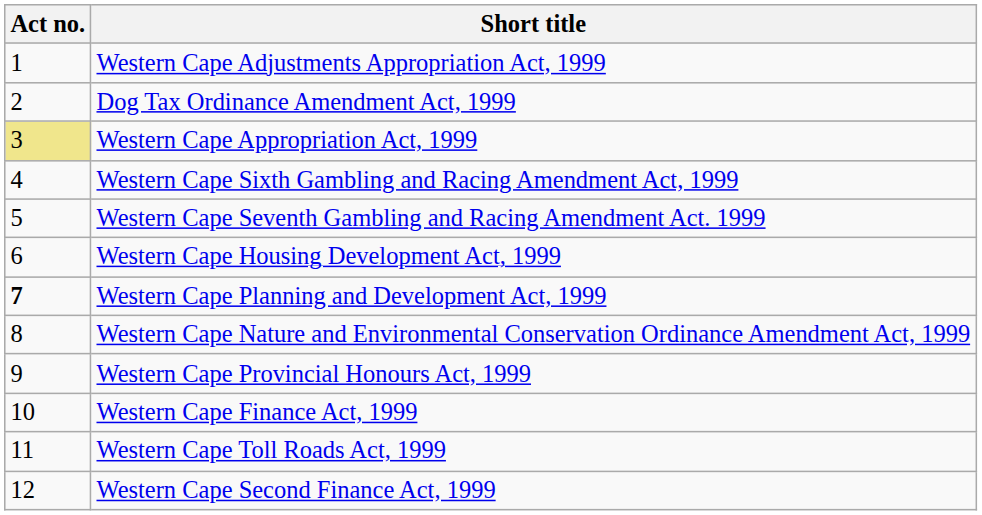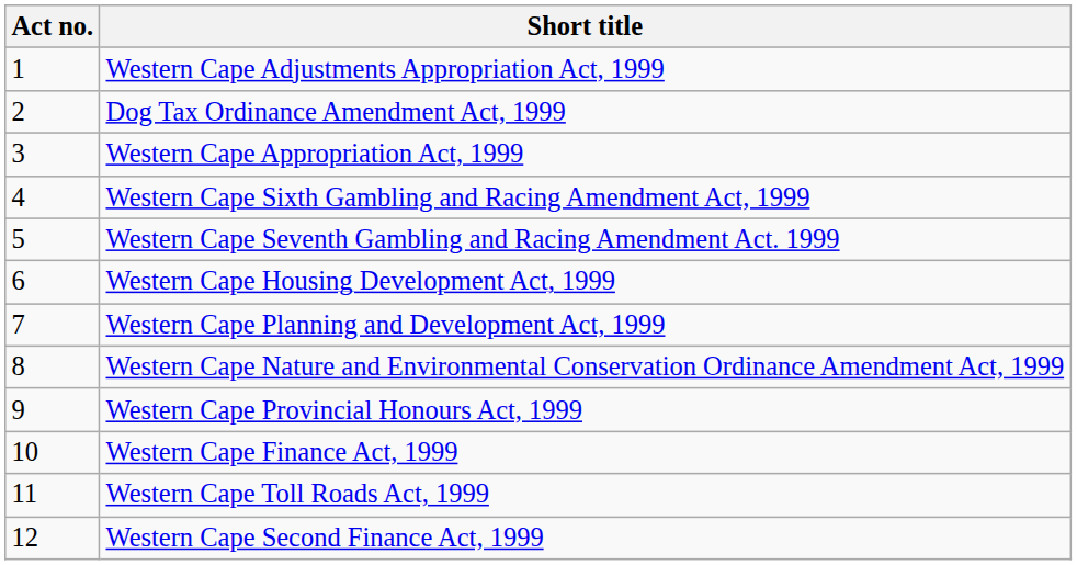Western Cape Appropriation Act, 1999 | Act no.: khaki background -> no background
Western Cape Planning and Development Act, 1999 | Act no.: bold -> normal
